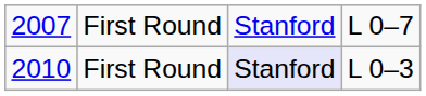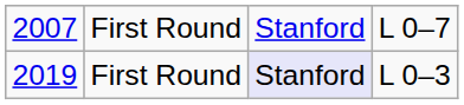row 2 | column 1: 2010 -> 2019
